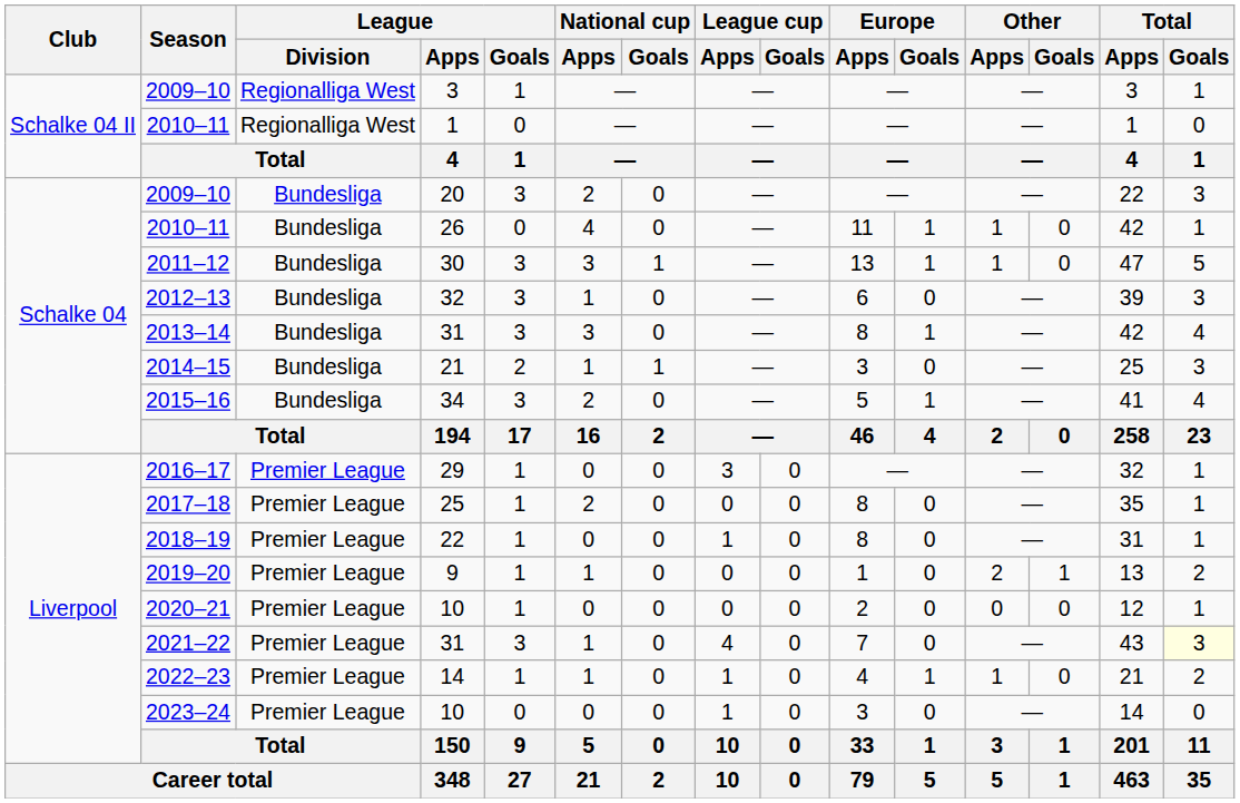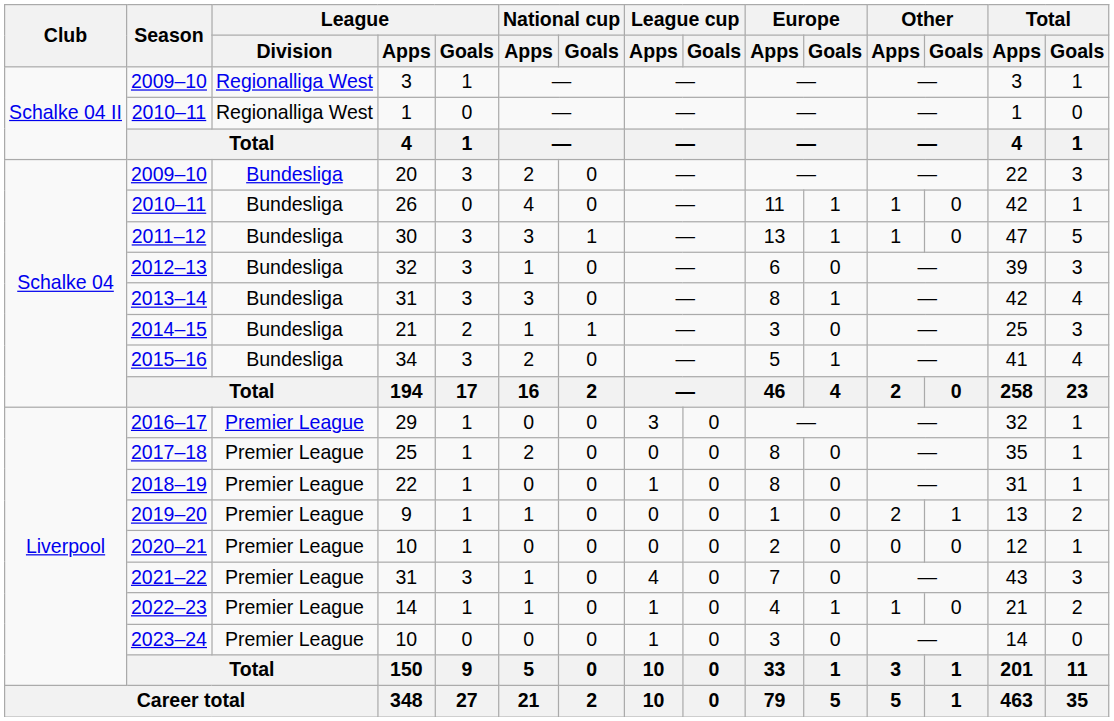2021–22 | Total / Goals: lightyellow background -> no background
